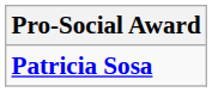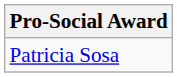row 2 | column 1: bold -> normal
